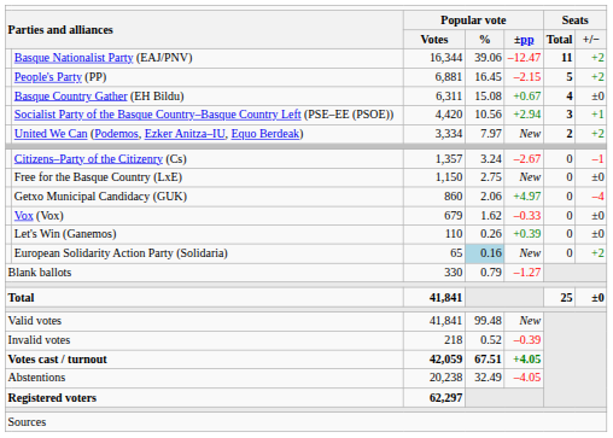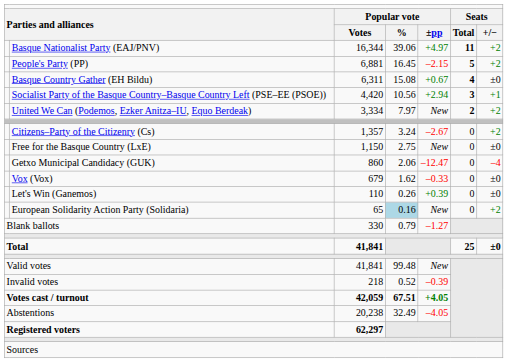Basque Nationalist Party (EAJ/PNV) | column 5: –12.47 -> +4.97
Citizens–Party of the Citizenry (Cs) | column 7: –1 -> +2
Getxo Municipal Candidacy (GUK) | column 5: +4.97 -> –12.47
